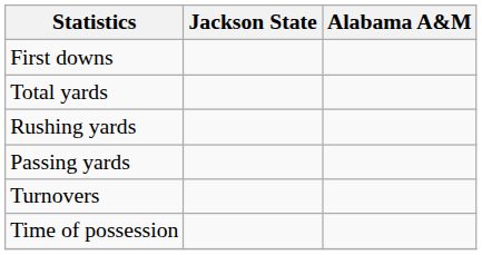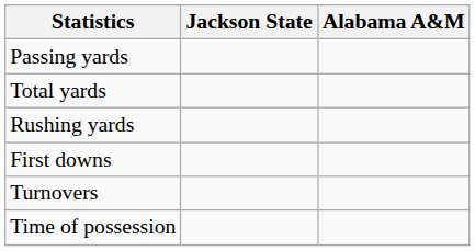rows swapped: First downs <-> Passing yards
